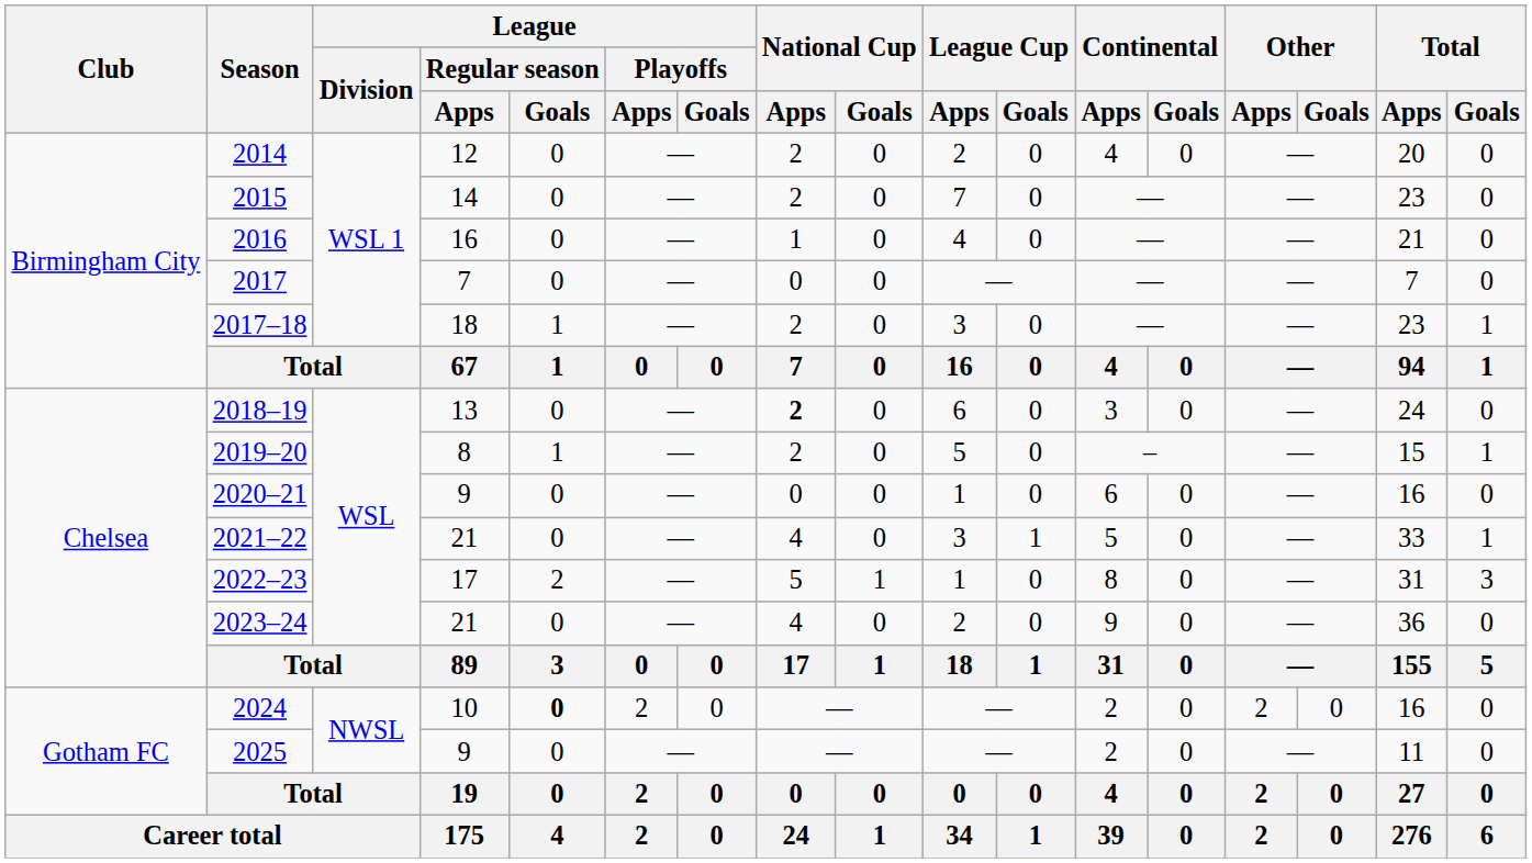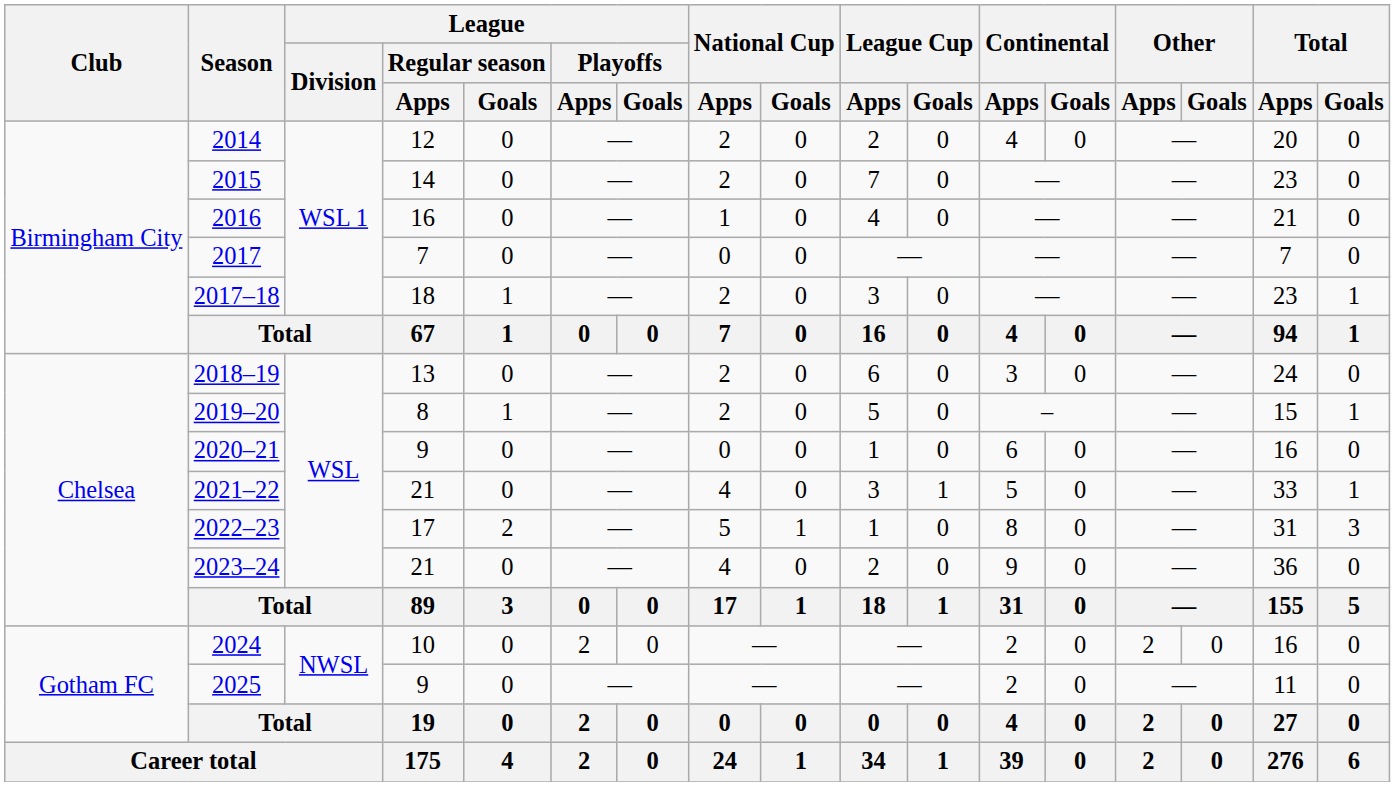2018–19 | National Cup / Apps: bold -> normal
2024 | League / Regular season / Goals: bold -> normal
